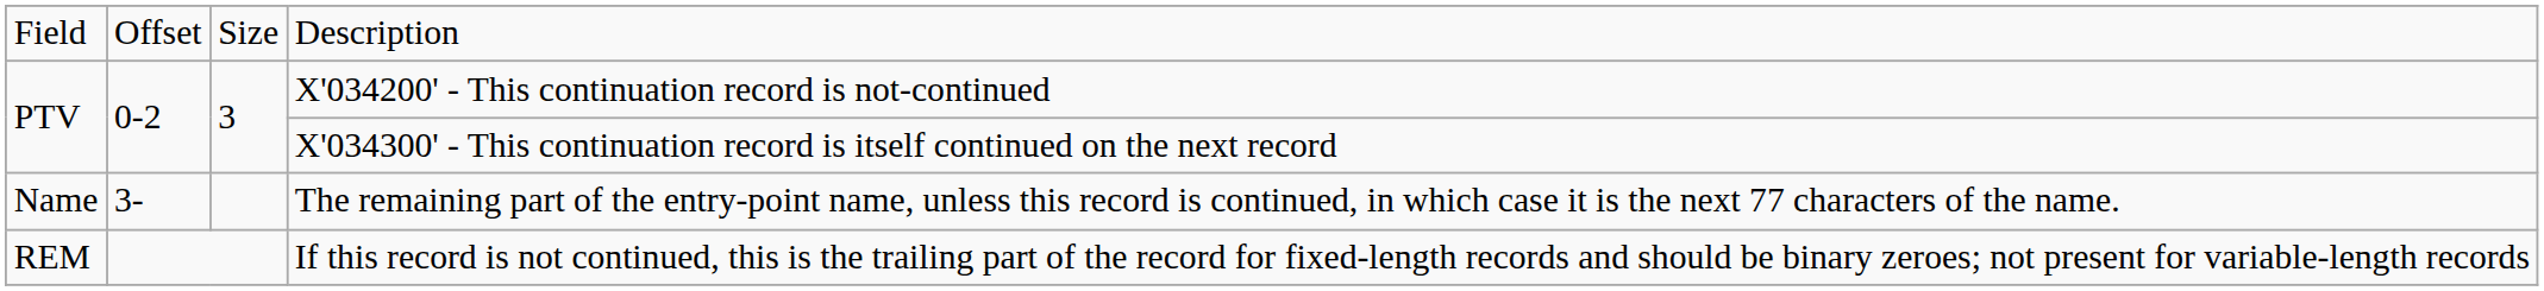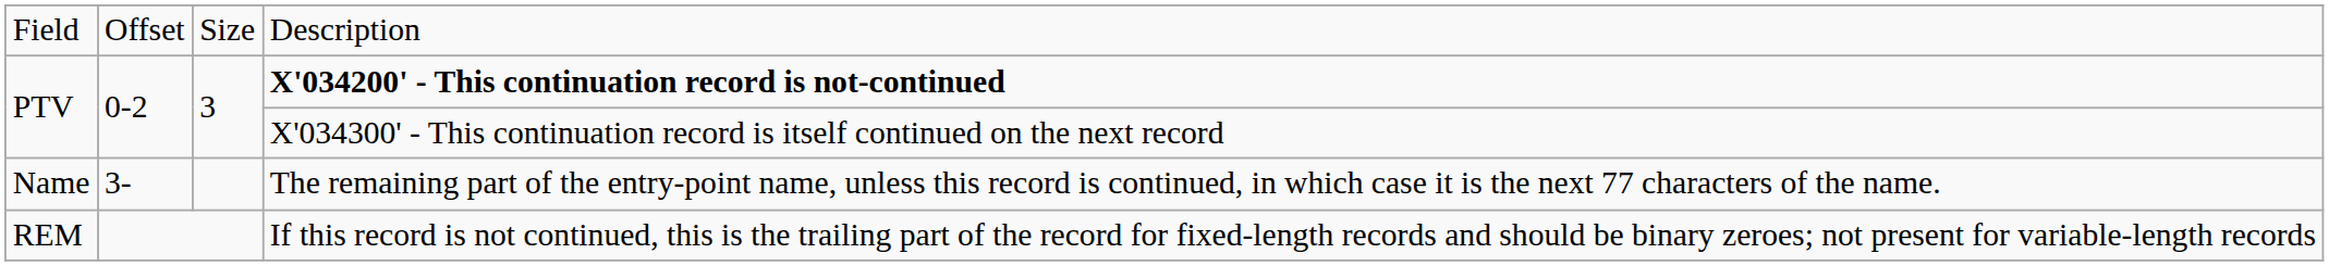X'034200' - This continuation record is not-continued | column 4: normal -> bold
